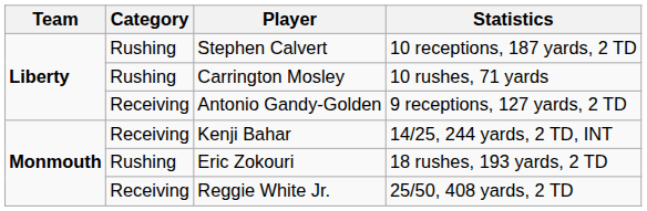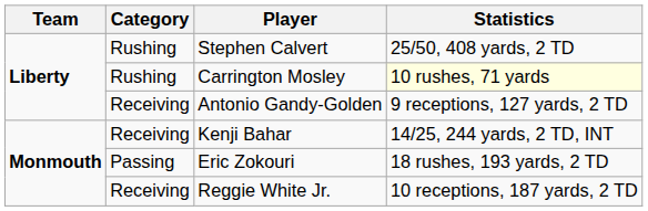Stephen Calvert | Statistics: 10 receptions, 187 yards, 2 TD -> 25/50, 408 yards, 2 TD
Carrington Mosley | Statistics: no background -> lightyellow background
Eric Zokouri | Category: Rushing -> Passing
Reggie White Jr. | Statistics: 25/50, 408 yards, 2 TD -> 10 receptions, 187 yards, 2 TD
